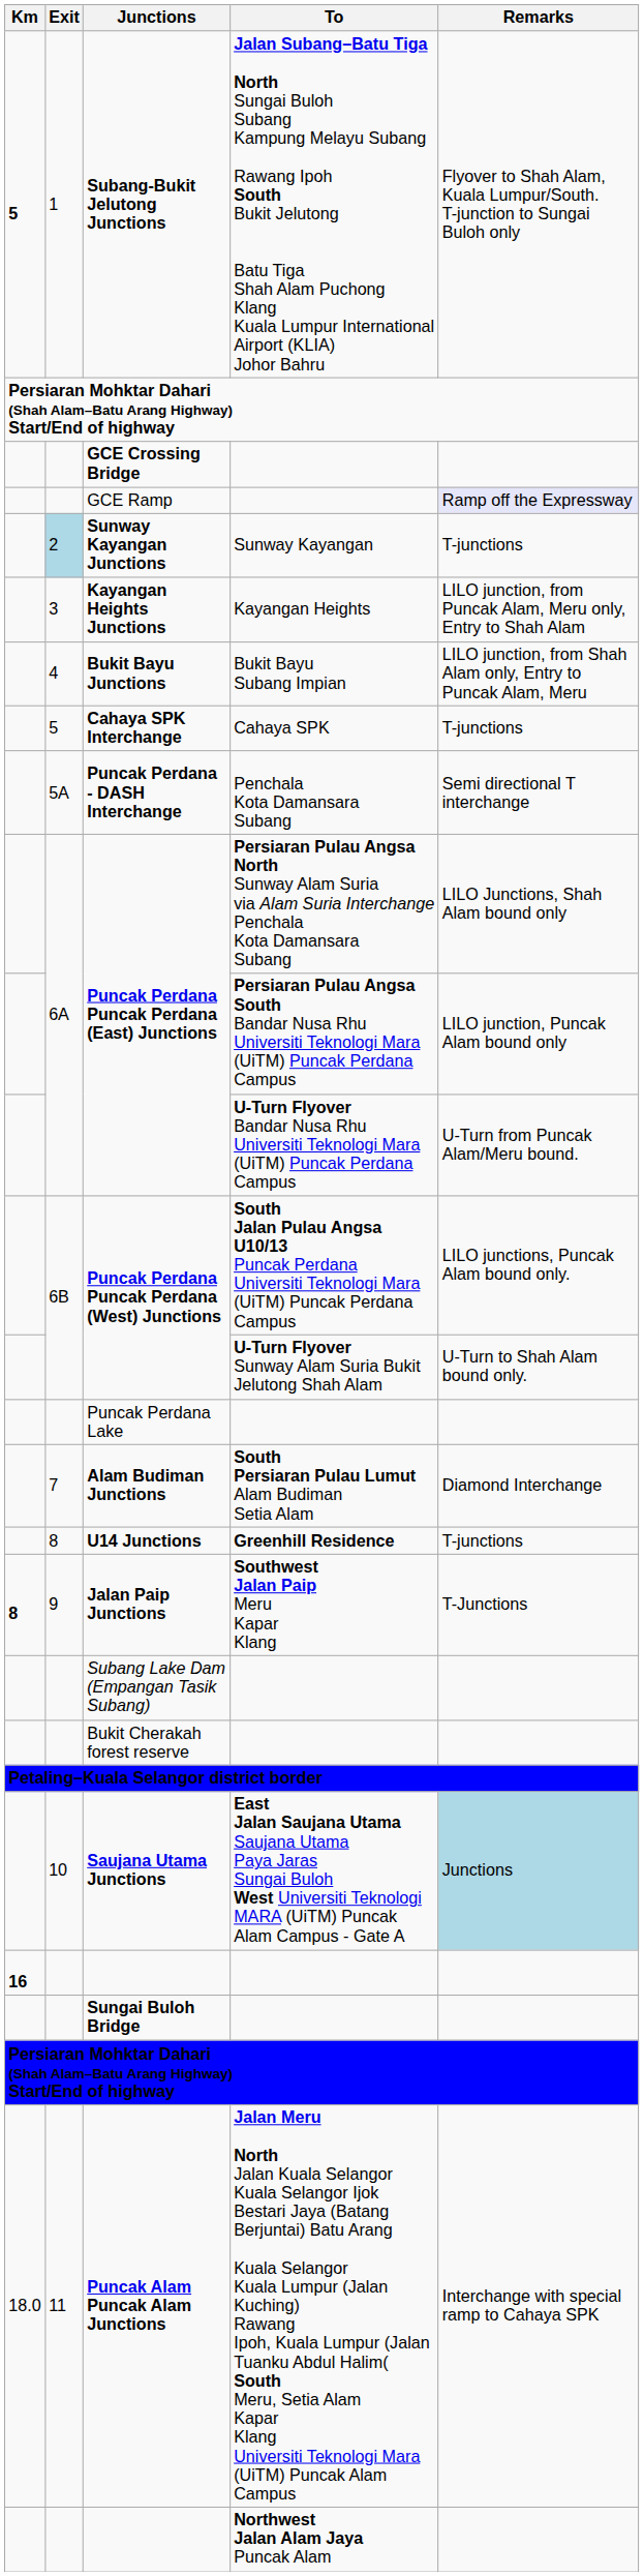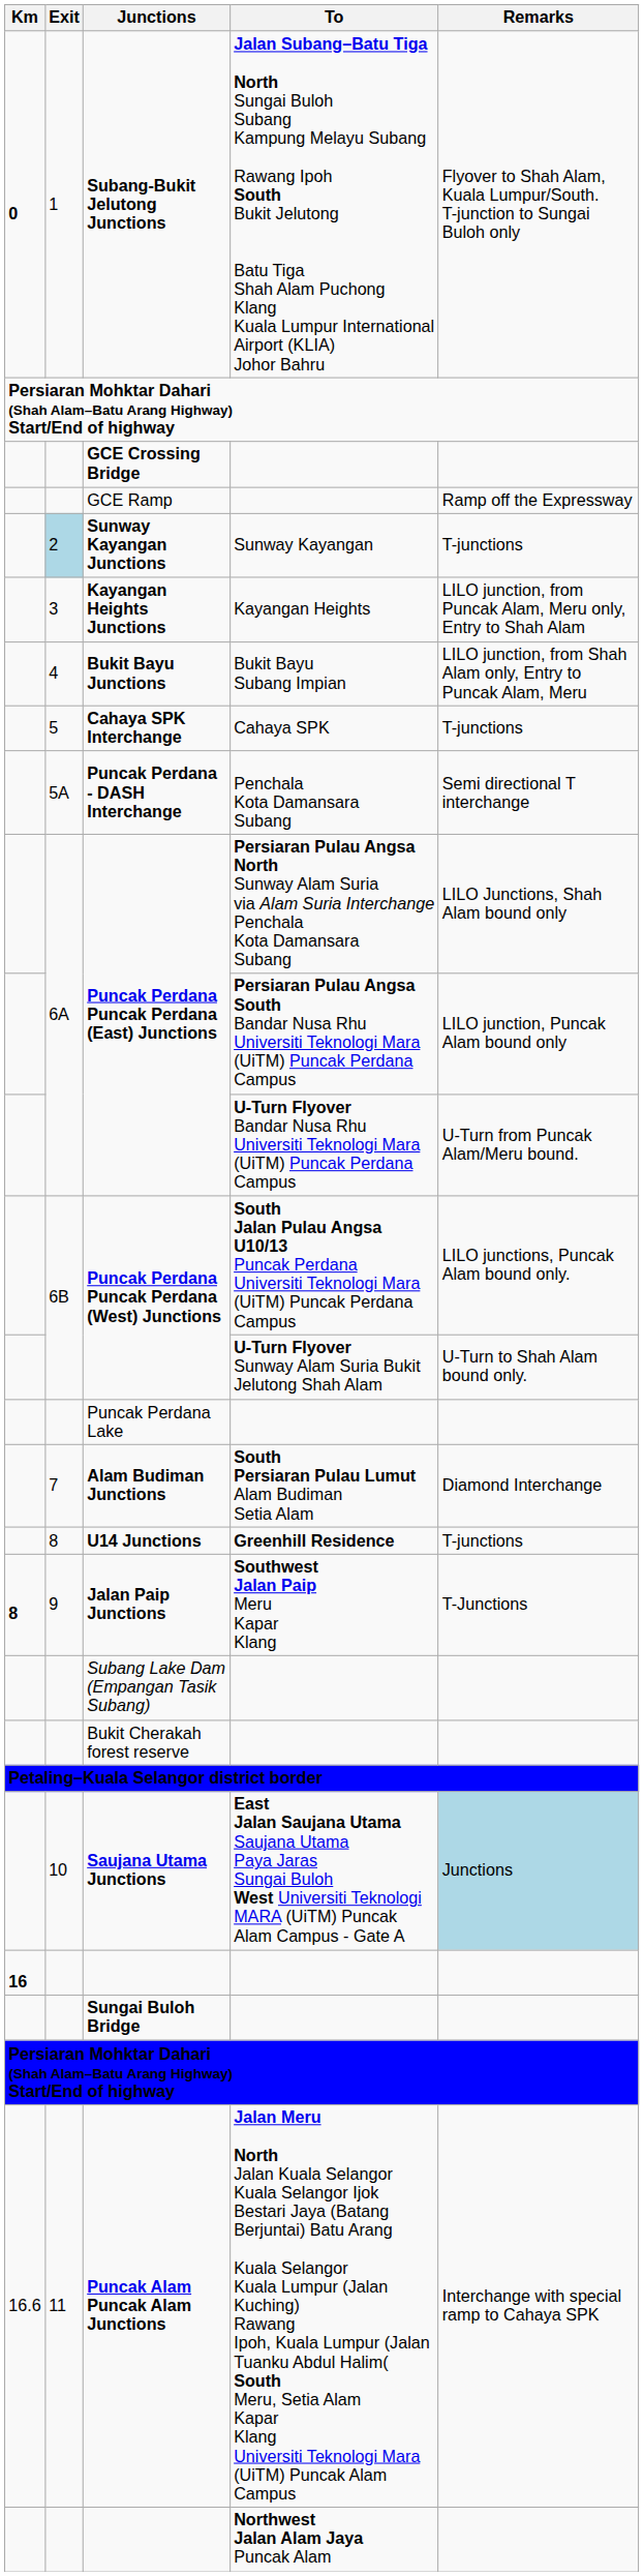Subang-Bukit Jelutong Junctions | Km: 5 -> 0
GCE Ramp | Remarks: lavender background -> no background
Puncak Alam Puncak Alam Junctions | Km: 18.0 -> 16.6
